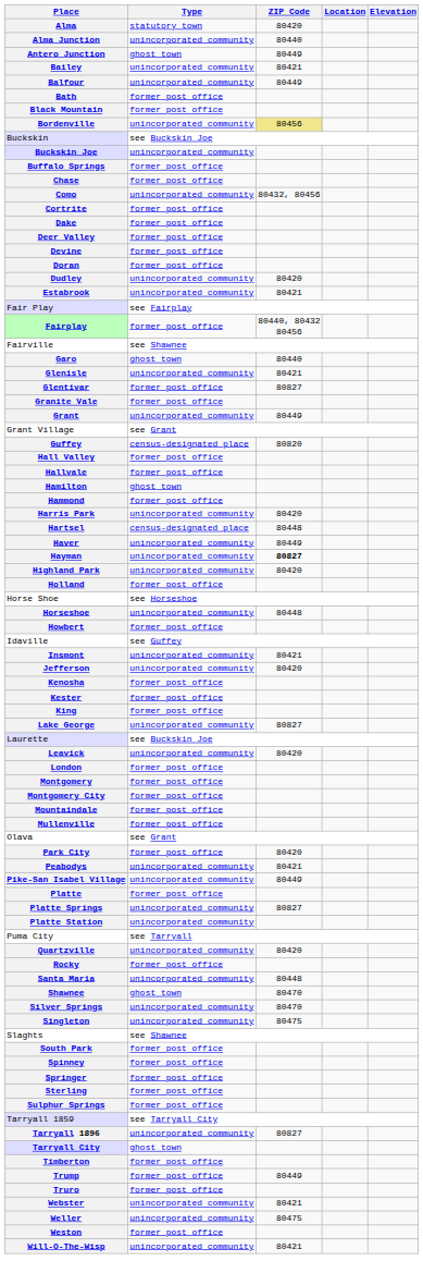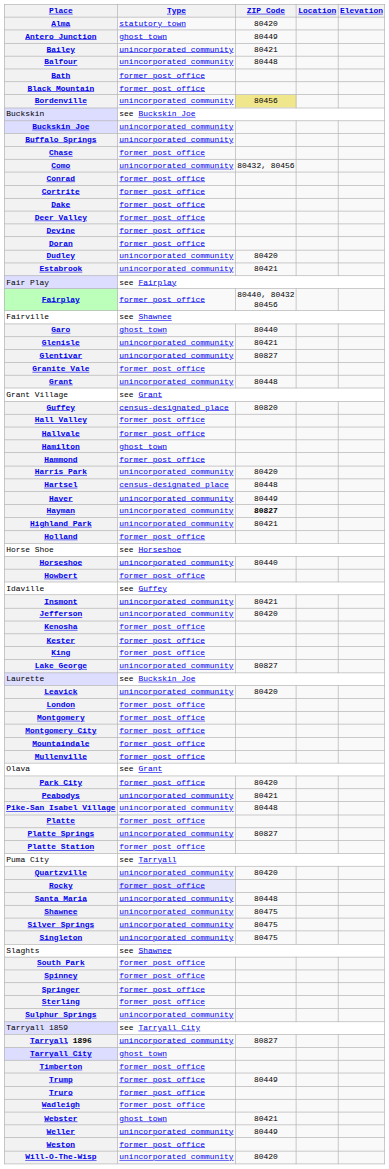- row: Alma Junction | unincorporated community | 80440
Balfour | ZIP Code: 80449 -> 80448
Buffalo Springs | Type: former post office -> unincorporated community
+ row: Conrad | former post office
Glentivar | Type: former post office -> unincorporated community
Grant | ZIP Code: 80449 -> 80448
Highland Park | ZIP Code: 80420 -> 80421
Horseshoe | ZIP Code: 80448 -> 80440
Pike-San Isabel Village | ZIP Code: 80449 -> 80448
Platte Station | Type: unincorporated community -> former post office
Rocky | Type: no background -> lavender background
Shawnee | Type: ghost town -> unincorporated community
Shawnee | ZIP Code: 80470 -> 80475
Silver Springs | ZIP Code: 80470 -> 80475
Sulphur Springs | Type: former post office -> unincorporated community
+ row: Wadleigh | former post office
Webster | Type: unincorporated community -> ghost town
Weller | ZIP Code: 80475 -> 80449
Will-O-The-Wisp | ZIP Code: 80421 -> 80420
